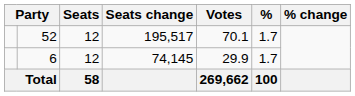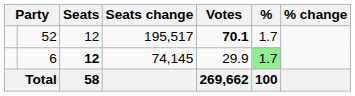52 | Votes: normal -> bold
6 | Seats: normal -> bold
6 | %: no background -> lightgreen background
